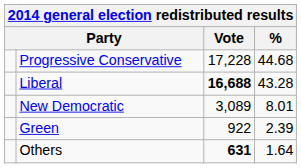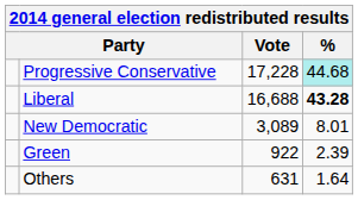Progressive Conservative | %: no background -> paleturquoise background
Liberal | Vote: bold -> normal
Liberal | %: normal -> bold
Others | Vote: bold -> normal
